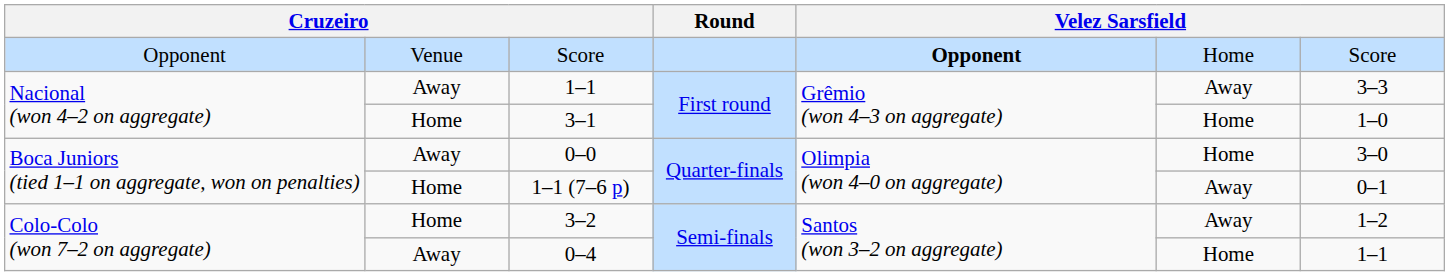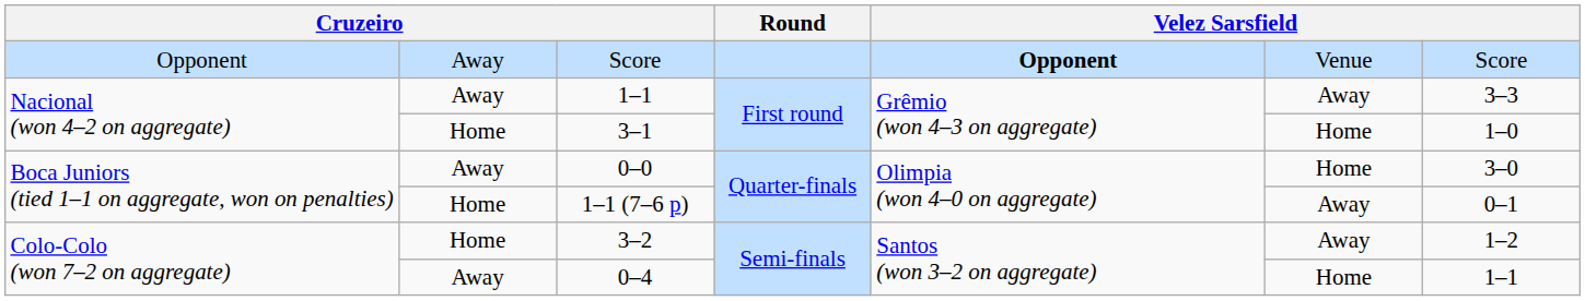row 2 | column 2: Venue -> Away
row 2 | column 6: Home -> Venue
